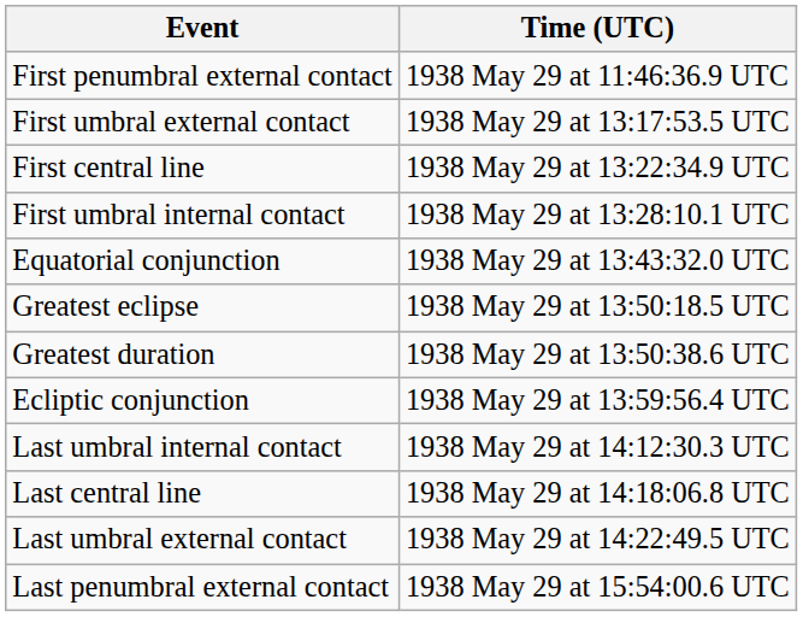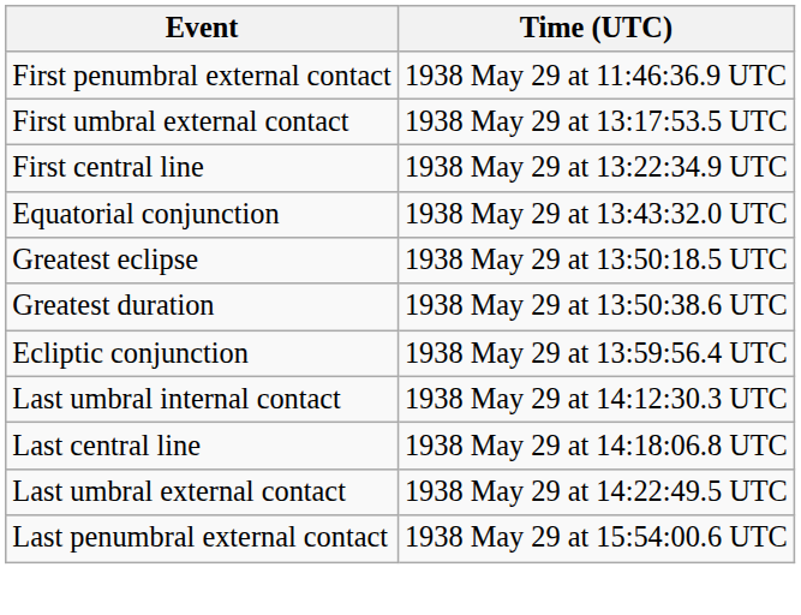- row: First umbral internal contact | 1938 May 29 at 13:28:10.1 UTC
